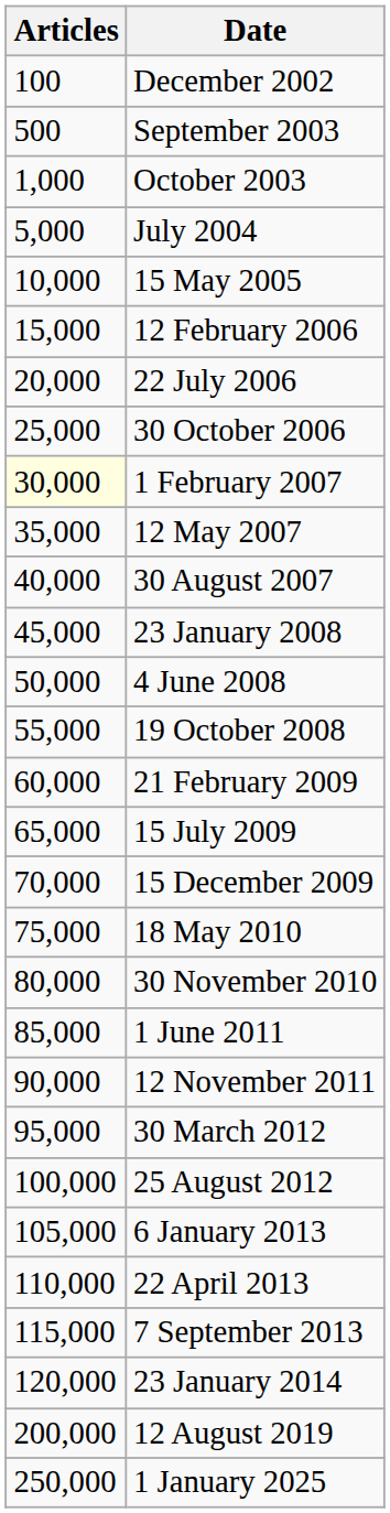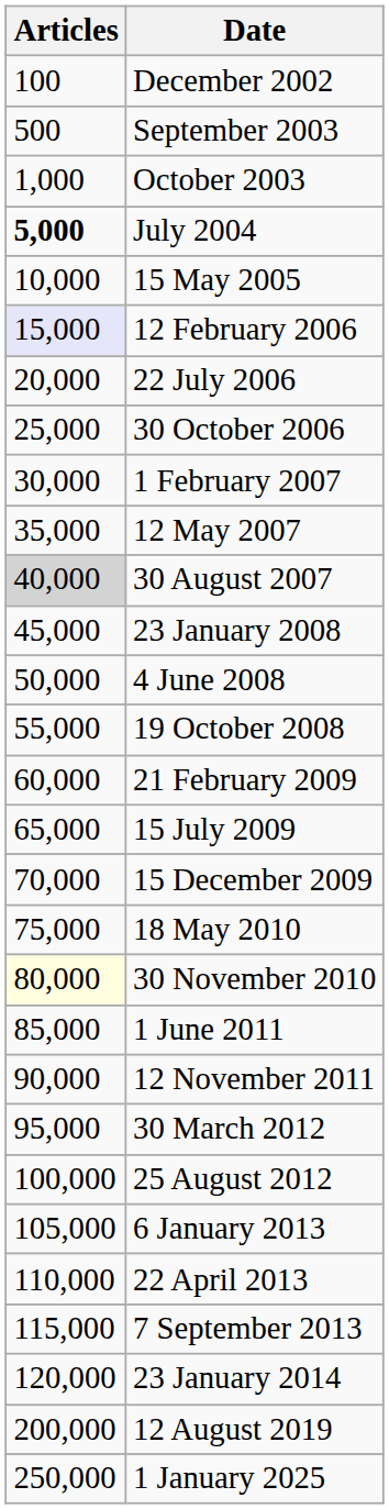July 2004 | Articles: normal -> bold
12 February 2006 | Articles: no background -> lavender background
1 February 2007 | Articles: lightyellow background -> no background
30 August 2007 | Articles: no background -> lightgrey background
30 November 2010 | Articles: no background -> lightyellow background
